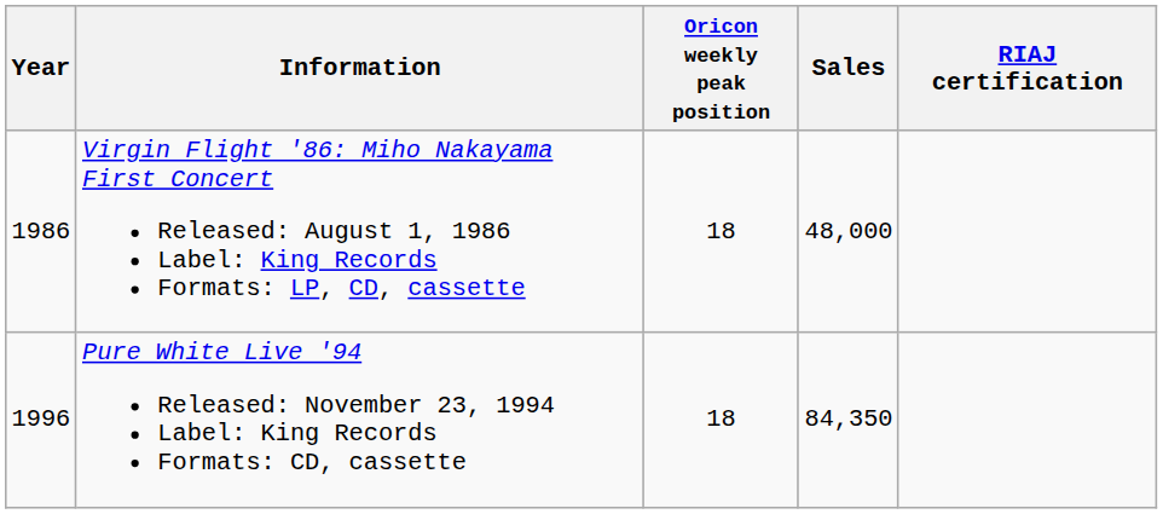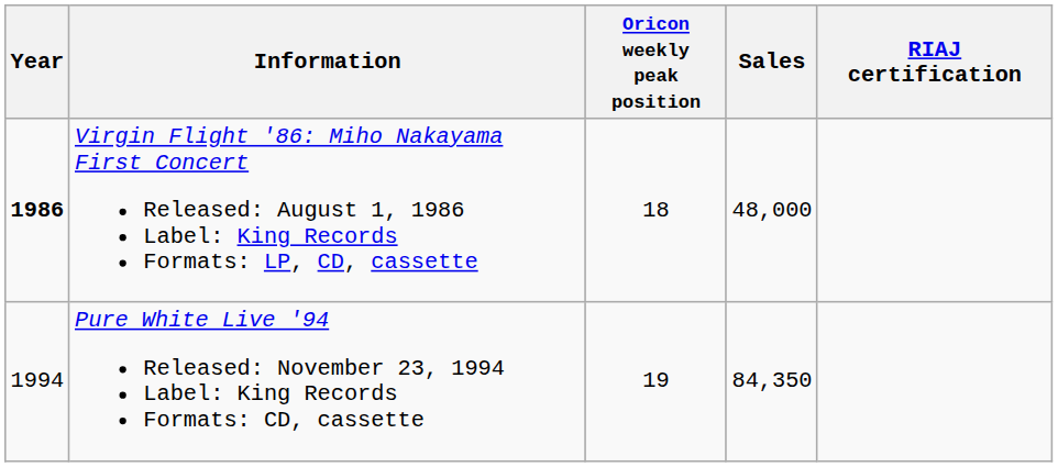row 2 | Year: normal -> bold
row 3 | Year: 1996 -> 1994
row 3 | Oricon weekly peak position: 18 -> 19
